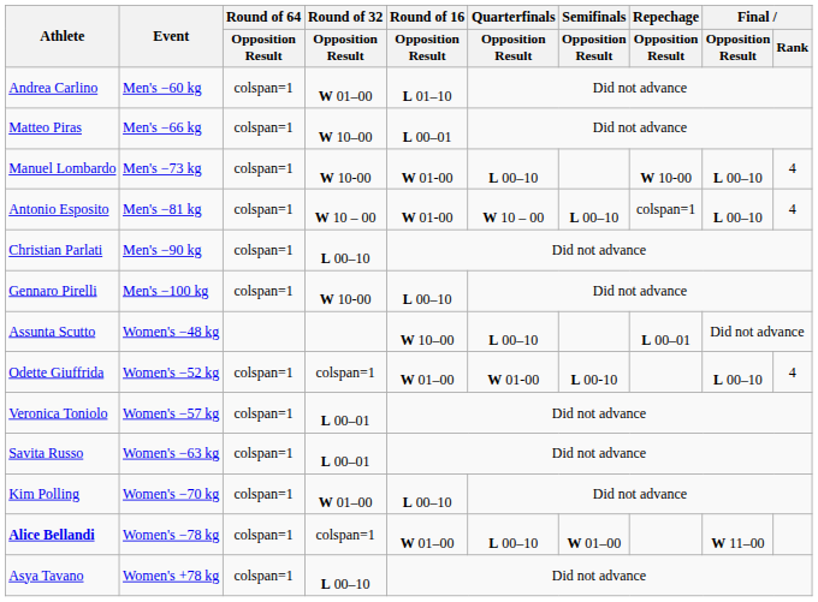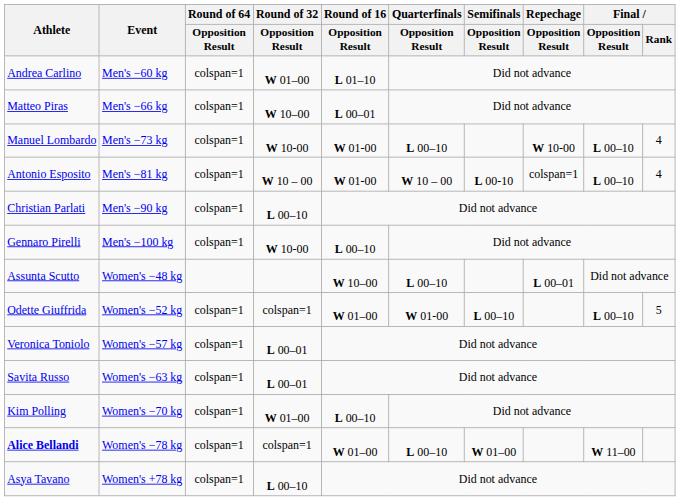Antonio Esposito | Semifinals / Opposition Result: L 00–10 -> L 00-10
Odette Giuffrida | Semifinals / Opposition Result: L 00-10 -> L 00–10
Odette Giuffrida | Final / Rank: 4 -> 5
